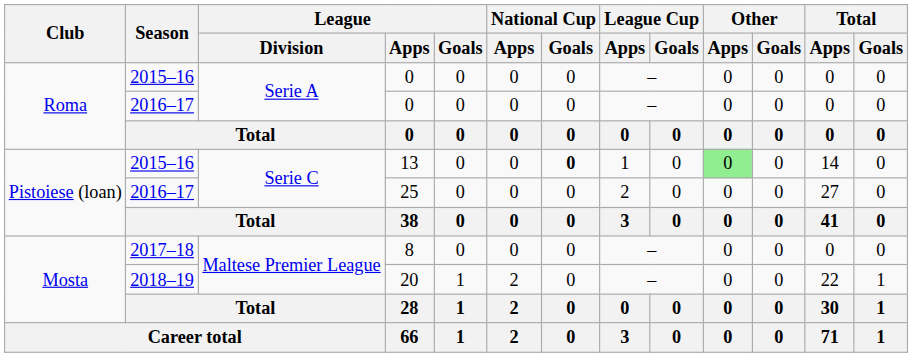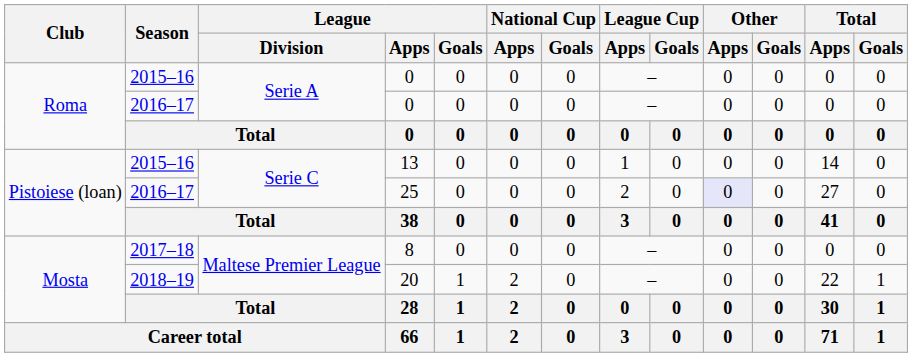13 | National Cup / Goals: bold -> normal
13 | Other / Apps: lightgreen background -> no background
25 | Other / Apps: no background -> lavender background
